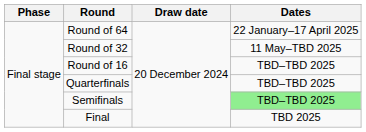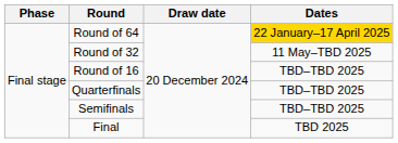Round of 64 | Dates: no background -> gold background
Semifinals | Dates: lightgreen background -> no background
